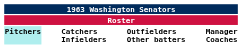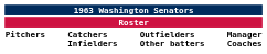Pitchers | column 1: paleturquoise background -> no background
